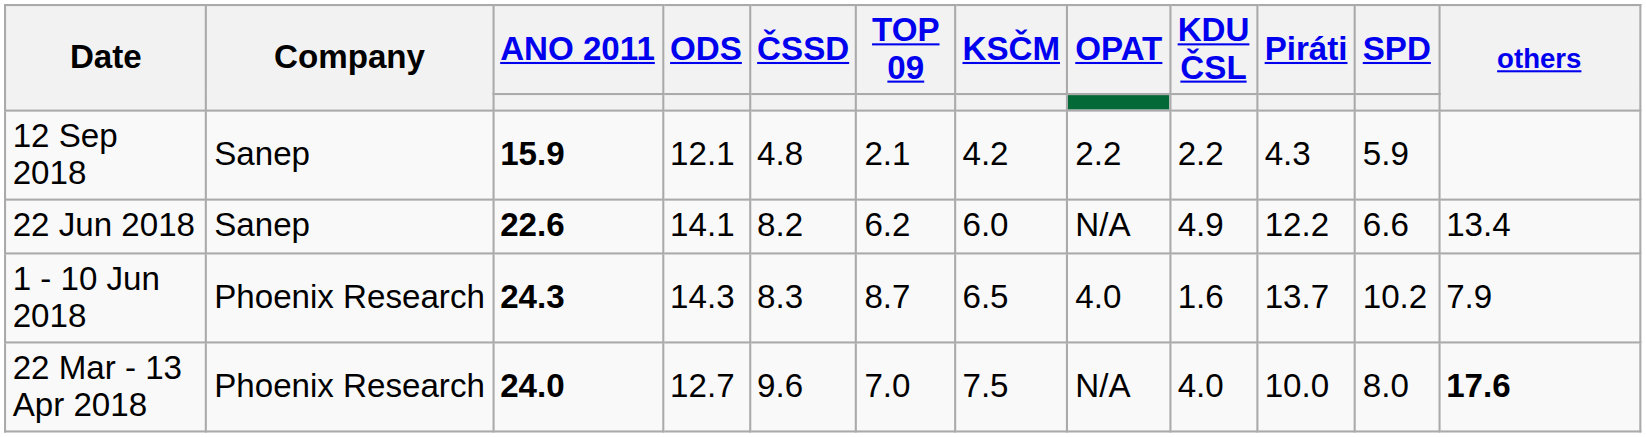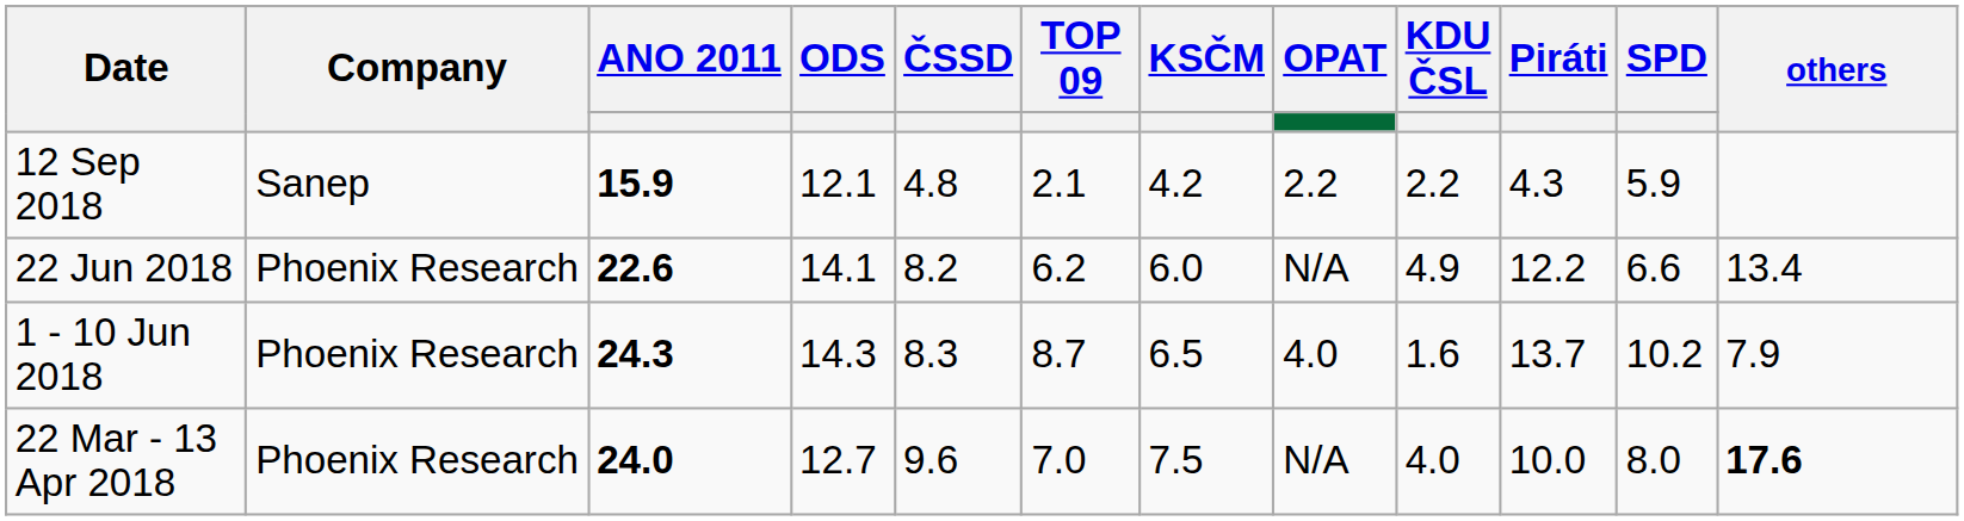22 Jun 2018 | Company: Sanep -> Phoenix Research
